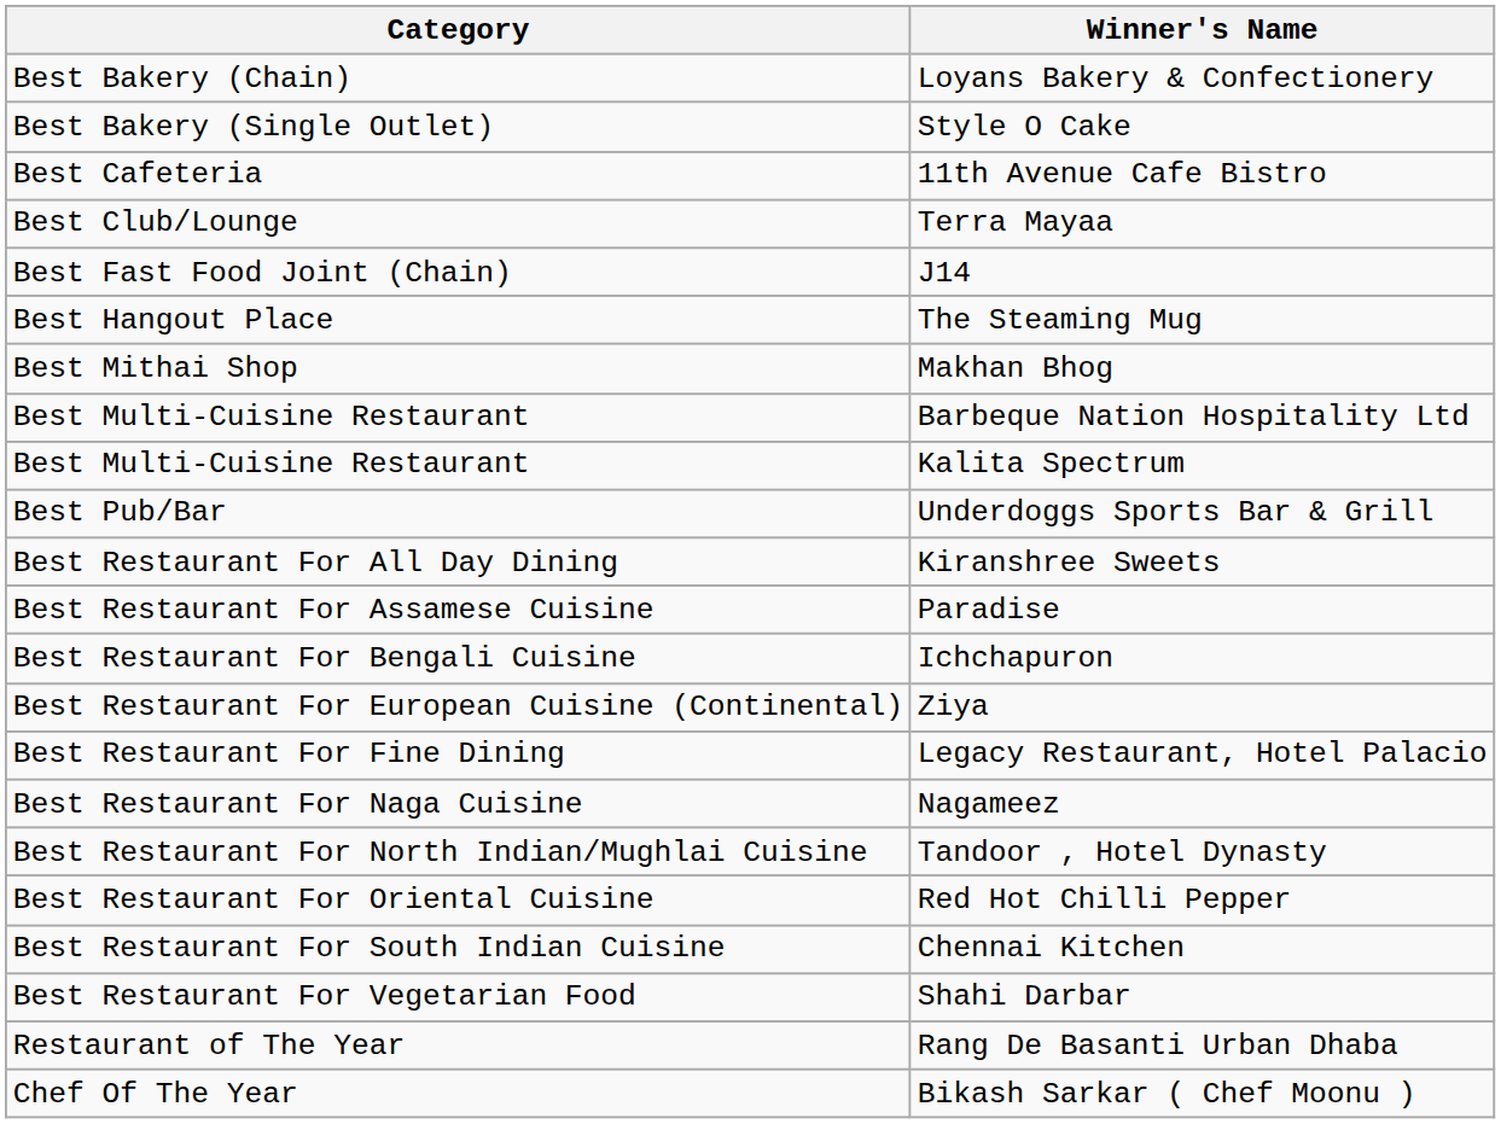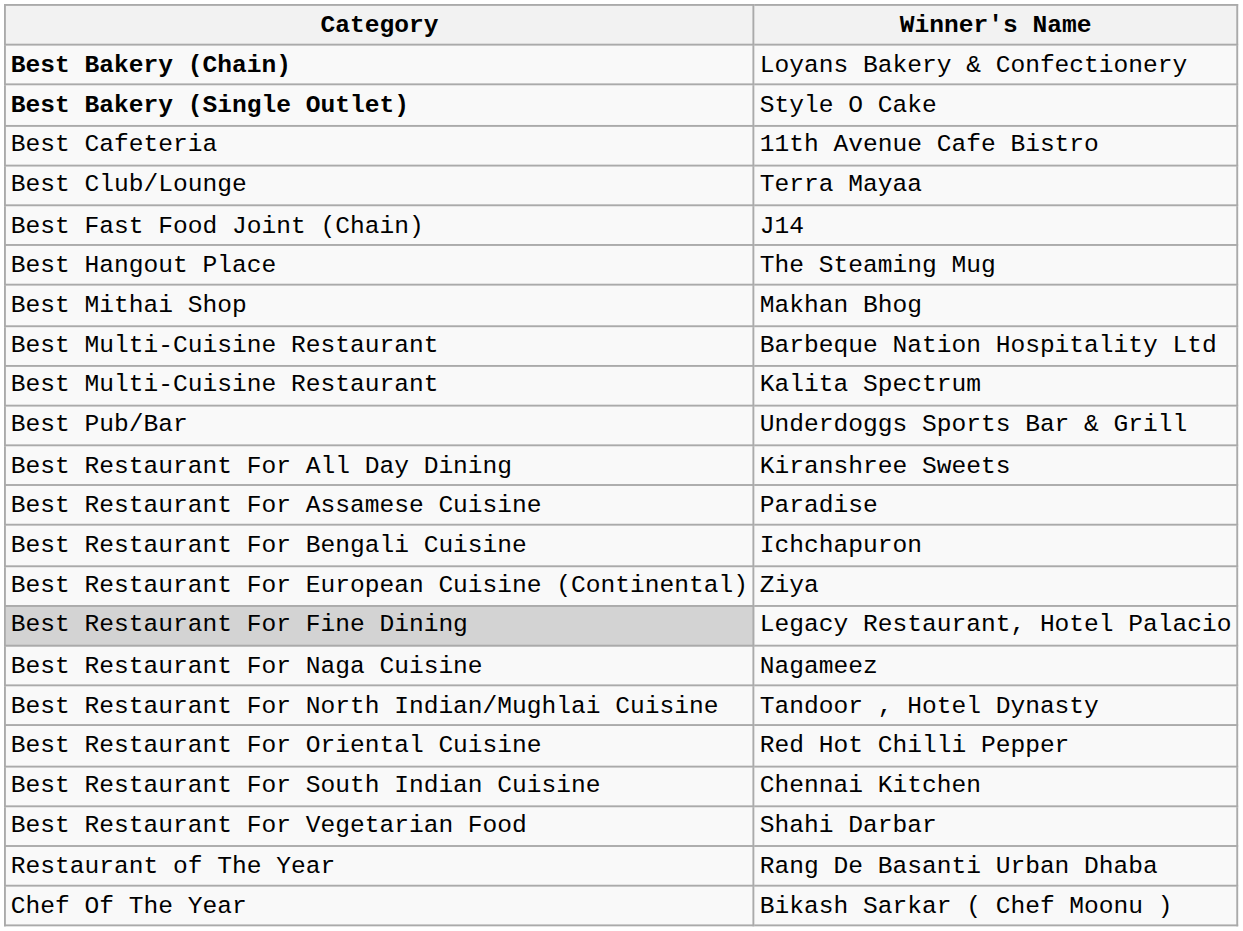Loyans Bakery & Confectionery | Category: normal -> bold
Style O Cake | Category: normal -> bold
Legacy Restaurant, Hotel Palacio | Category: no background -> lightgrey background
